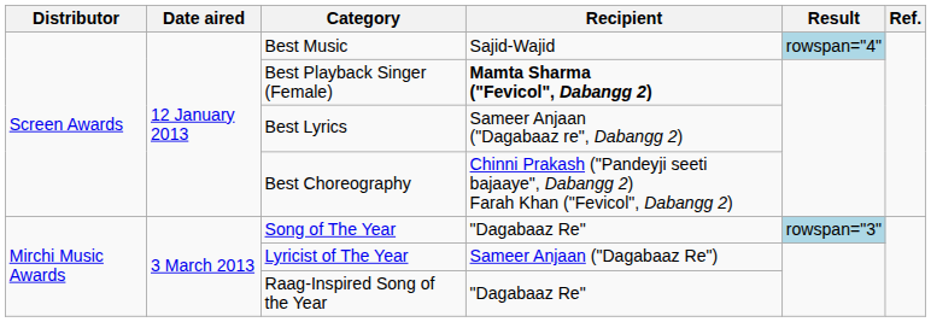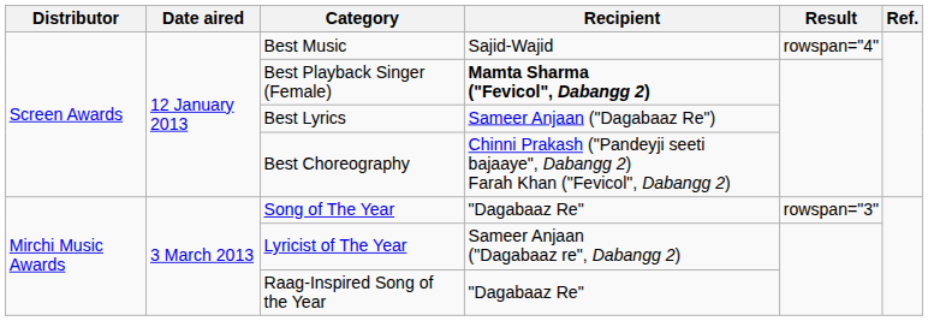Best Music | Result: lightblue background -> no background
Best Lyrics | Recipient: Sameer Anjaan ("Dagabaaz re", Dabangg 2) -> Sameer Anjaan ("Dagabaaz Re")
Song of The Year | Result: lightblue background -> no background
Lyricist of The Year | Recipient: Sameer Anjaan ("Dagabaaz Re") -> Sameer Anjaan ("Dagabaaz re", Dabangg 2)
